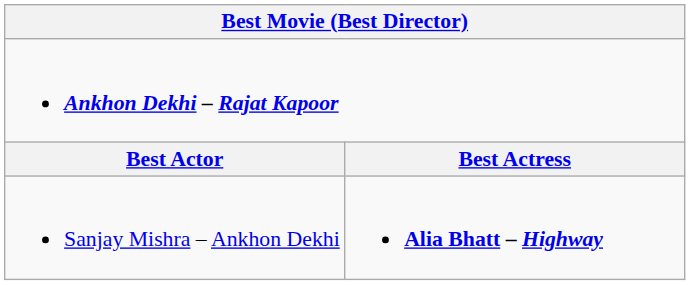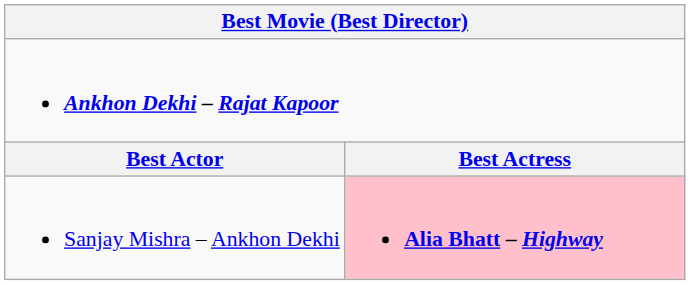Sanjay Mishra – Ankhon Dekhi | column 2: no background -> pink background
